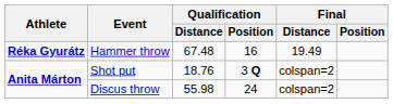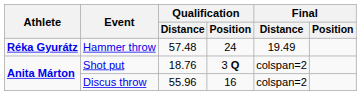Hammer throw | Qualification / Distance: 67.48 -> 57.48
Hammer throw | Qualification / Position: 16 -> 24
Discus throw | Qualification / Distance: 55.98 -> 55.96
Discus throw | Qualification / Position: 24 -> 16
